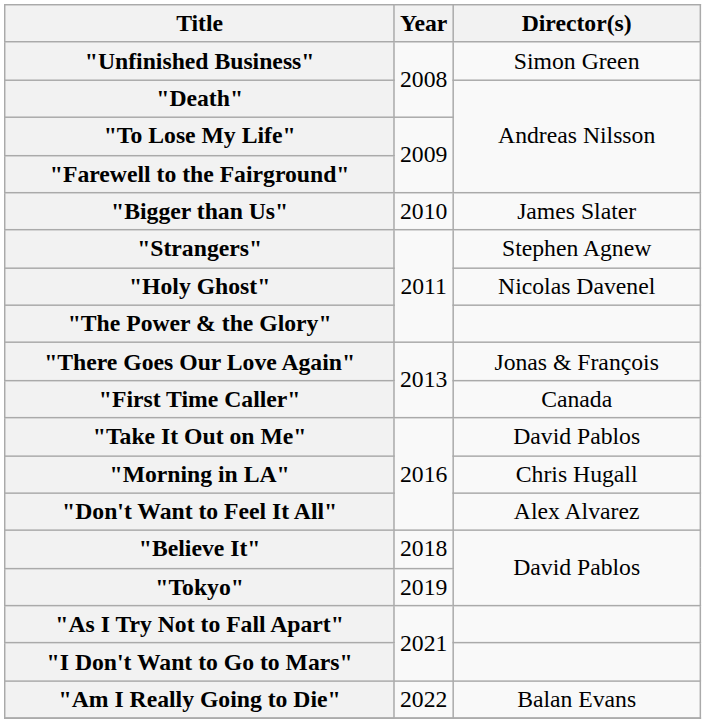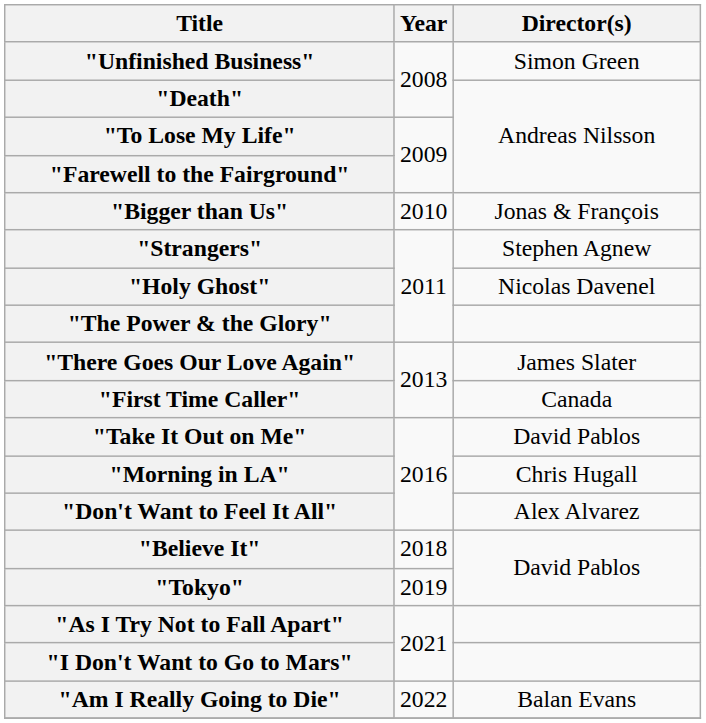"Bigger than Us" | Director(s): James Slater -> Jonas & François
"There Goes Our Love Again" | Director(s): Jonas & François -> James Slater
